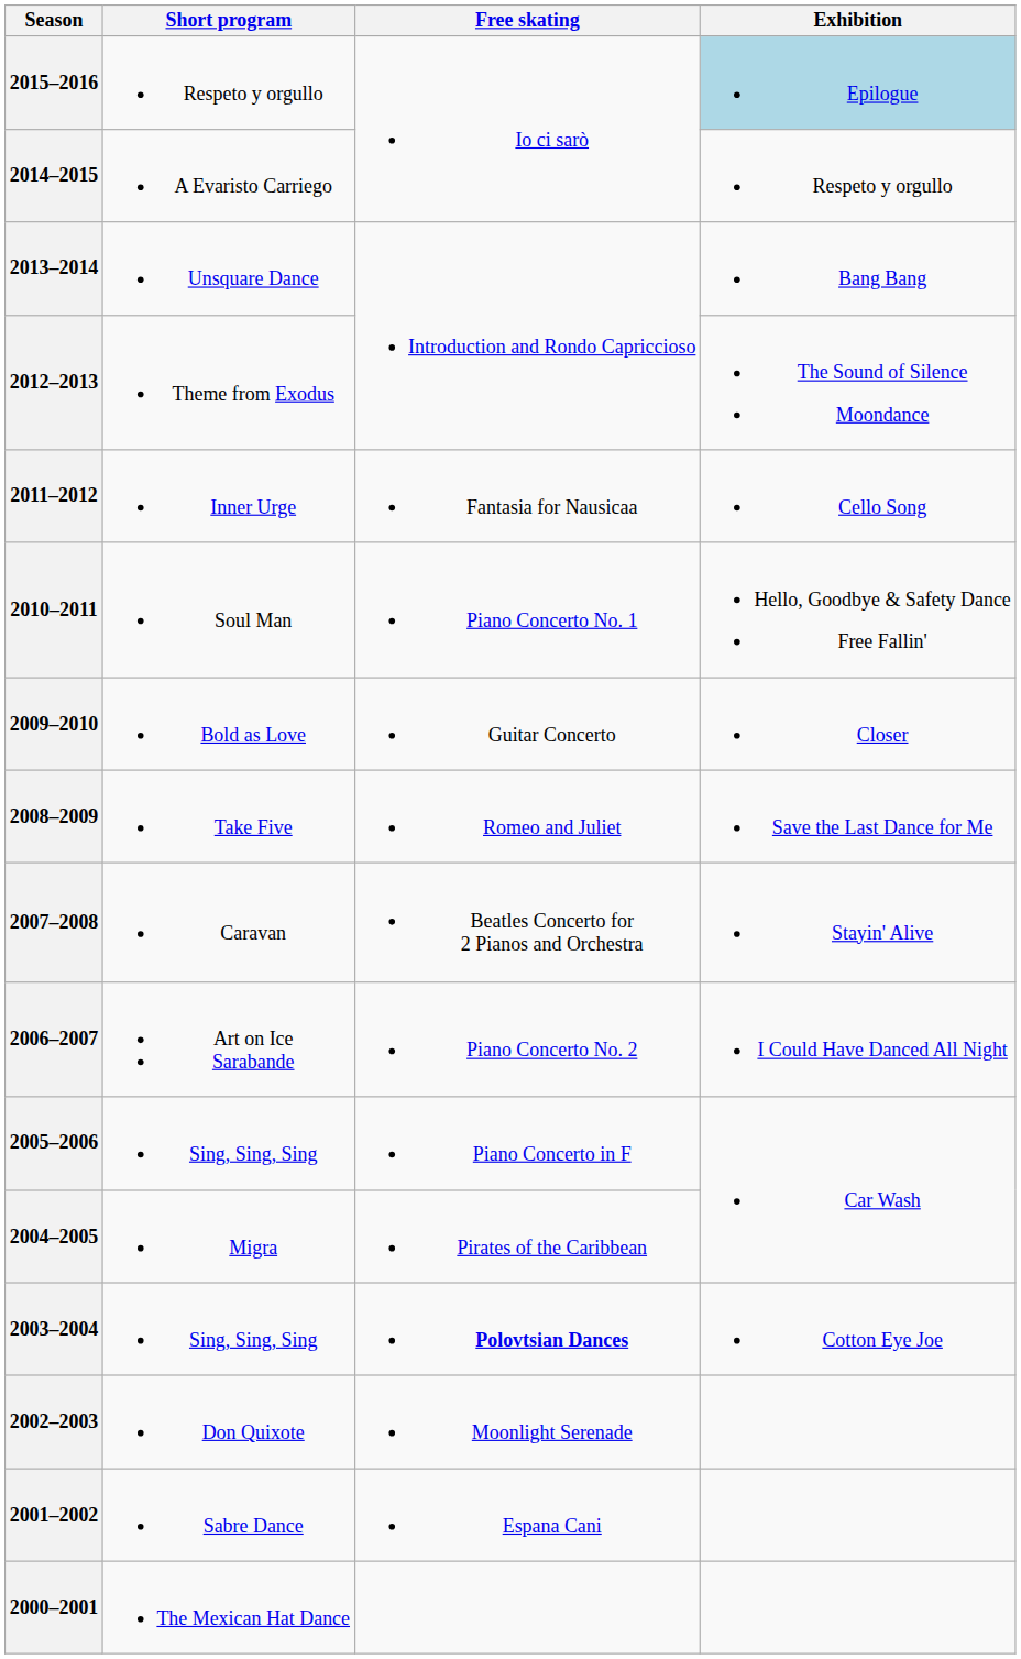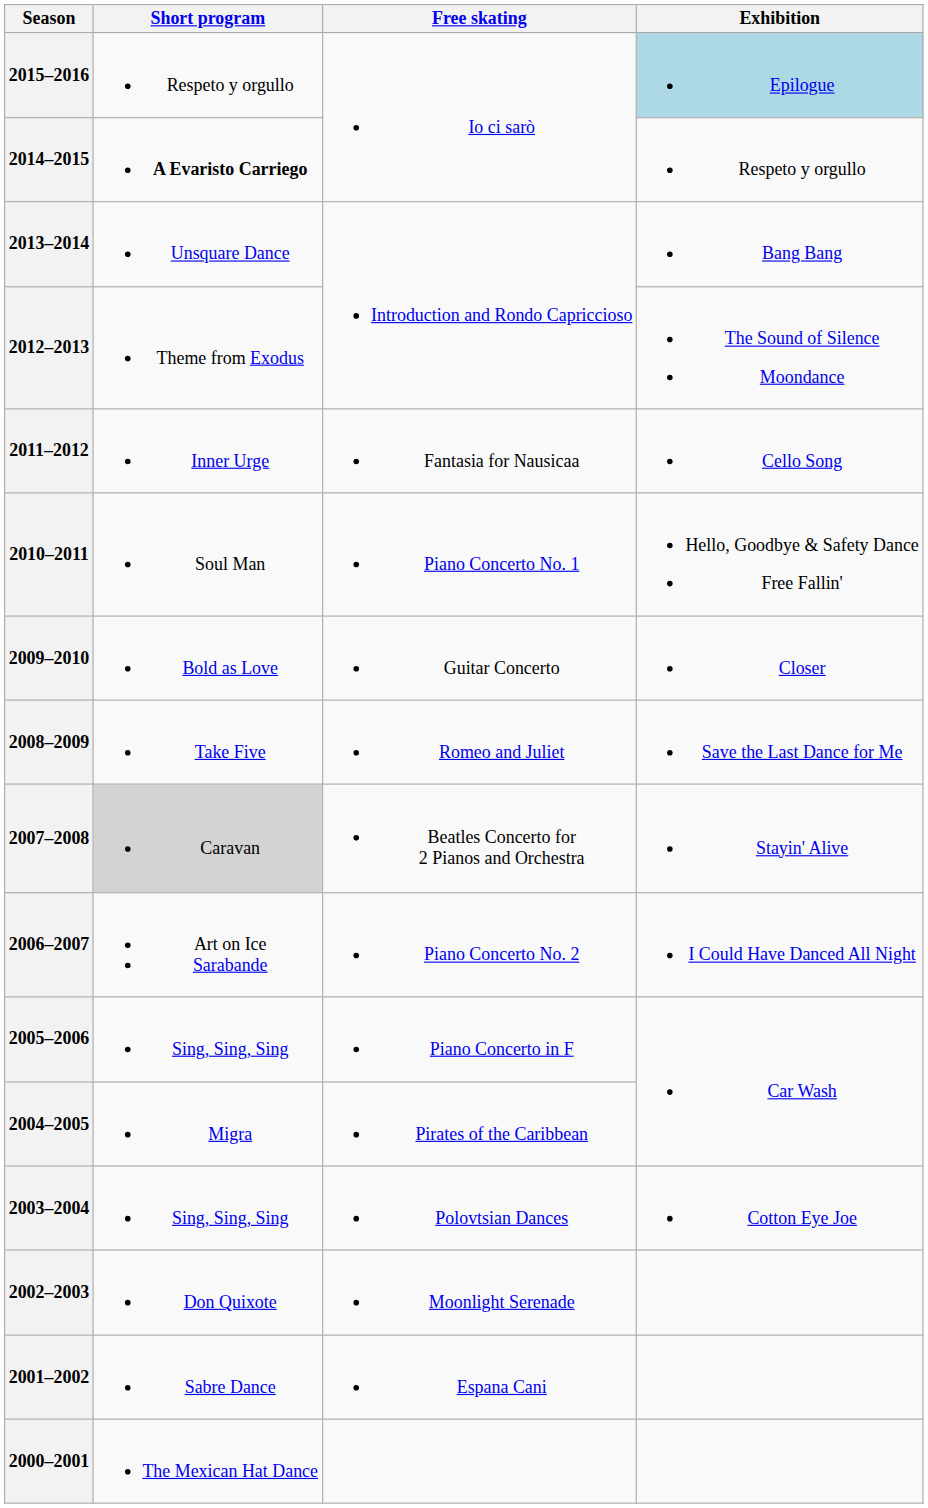2014–2015 | Short program: normal -> bold
2007–2008 | Short program: no background -> lightgrey background
2003–2004 | Free skating: bold -> normal
